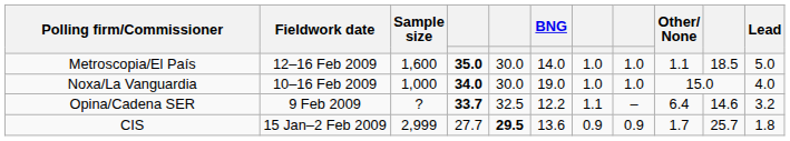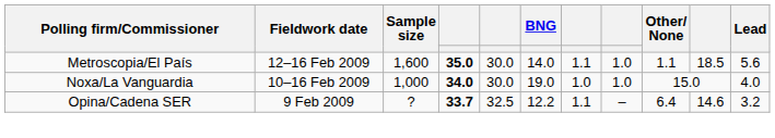Metroscopia/El País | column 7: 1.0 -> 1.1
Metroscopia/El País | Lead: 5.0 -> 5.6
- row: CIS | 15 Jan–2 Feb 2009 | 2,999 | 27.7 | 29.5 | 13.6 | 0.9 | 0.9 | 1.7 | 25.7 | 1.8
